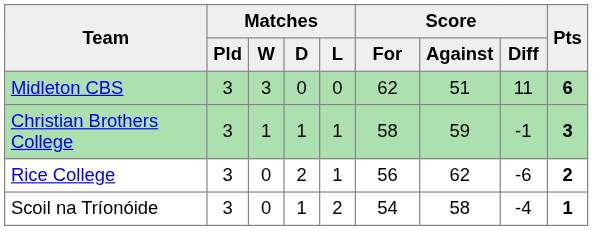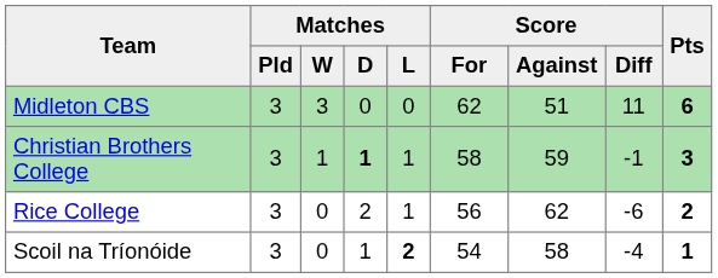Christian Brothers College | Matches / D: normal -> bold
Scoil na Tríonóide | Matches / L: normal -> bold
